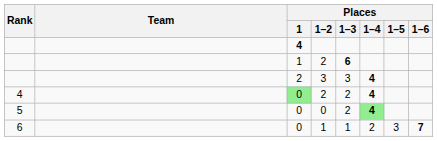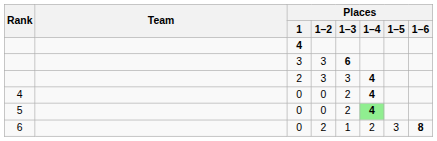row 4 | Places / 1: 1 -> 3
row 4 | Places / 1–2: 2 -> 3
row 6 | Places / 1: lightgreen background -> no background
row 6 | Places / 1–2: 2 -> 0
row 8 | Places / 1–2: 1 -> 2
row 8 | Places / 1–6: 7 -> 8
